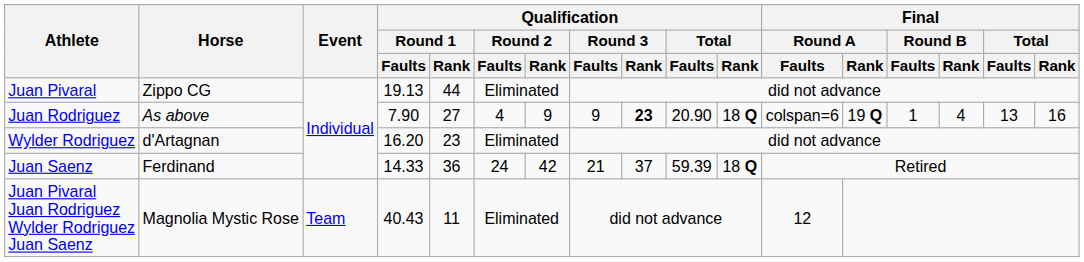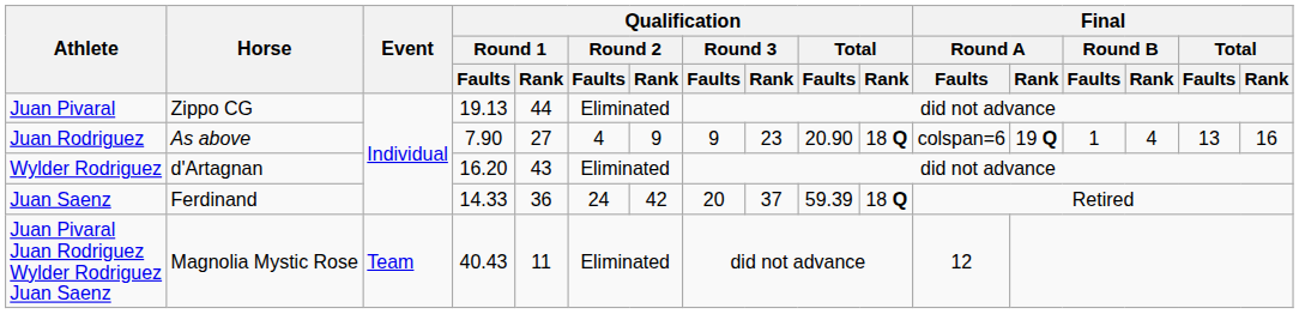Juan Rodriguez | Qualification / Round 3 / Rank: bold -> normal
Wylder Rodriguez | Qualification / Round 1 / Rank: 23 -> 43
Juan Saenz | Qualification / Round 3 / Faults: 21 -> 20
